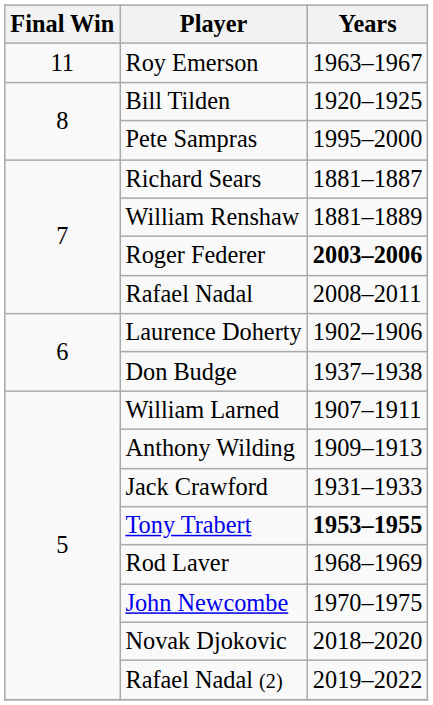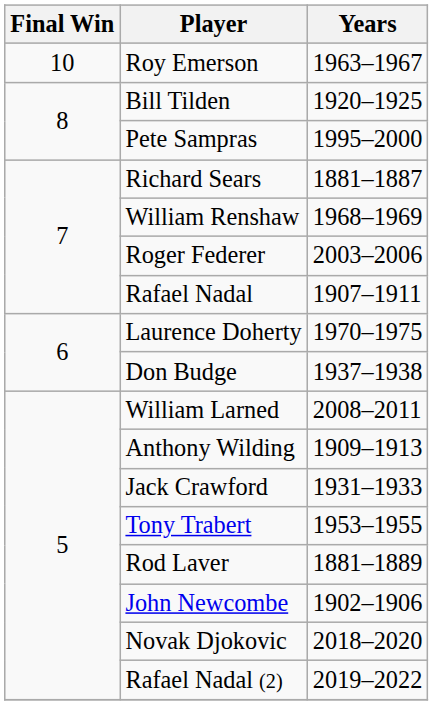Roy Emerson | Final Win: 11 -> 10
William Renshaw | Years: 1881–1889 -> 1968–1969
Roger Federer | Years: bold -> normal
Rafael Nadal | Years: 2008–2011 -> 1907–1911
Laurence Doherty | Years: 1902–1906 -> 1970–1975
William Larned | Years: 1907–1911 -> 2008–2011
Tony Trabert | Years: bold -> normal
Rod Laver | Years: 1968–1969 -> 1881–1889
John Newcombe | Years: 1970–1975 -> 1902–1906
